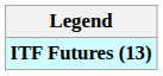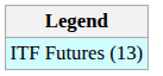row 2 | column 1: bold -> normal
